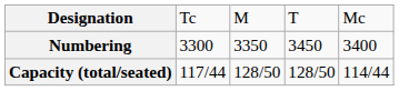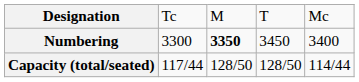Numbering | column 3: normal -> bold
